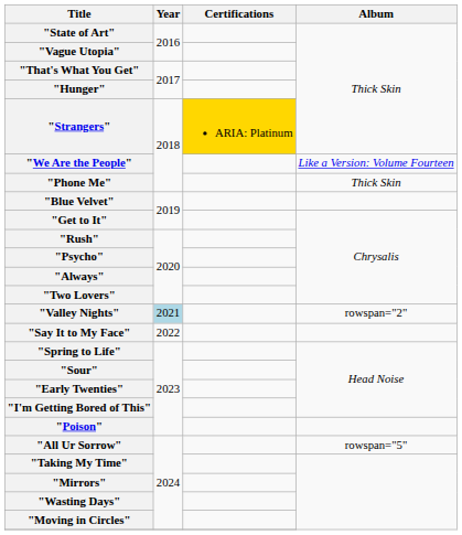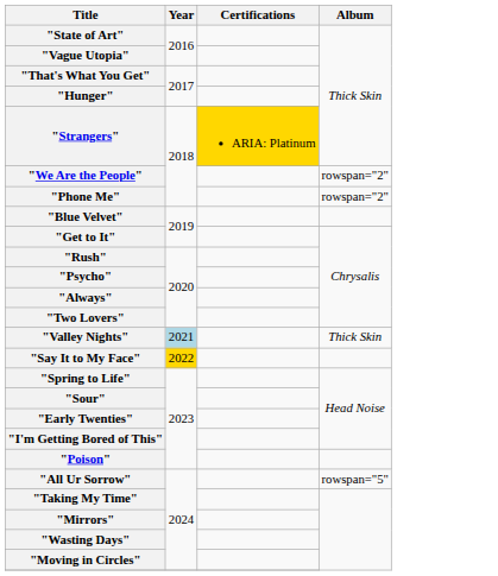"We Are the People" | Album: Like a Version: Volume Fourteen -> rowspan="2"
"Phone Me" | Album: Thick Skin -> rowspan="2"
"Valley Nights" | Album: rowspan="2" -> Thick Skin
"Say It to My Face" | Year: no background -> gold background
